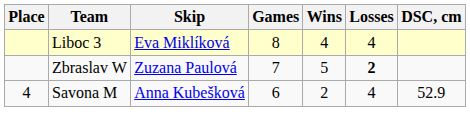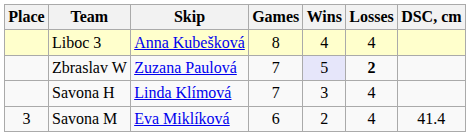Liboc 3 | Skip: Eva Miklíková -> Anna Kubešková
Zbraslav W | Wins: no background -> lavender background
+ row: Savona H | Linda Klímová | 7 | 3 | 4
Savona M | Place: 4 -> 3
Savona M | Skip: Anna Kubešková -> Eva Miklíková
Savona M | DSC, cm: 52.9 -> 41.4
